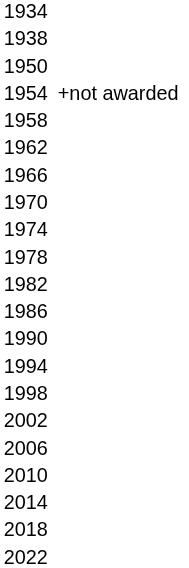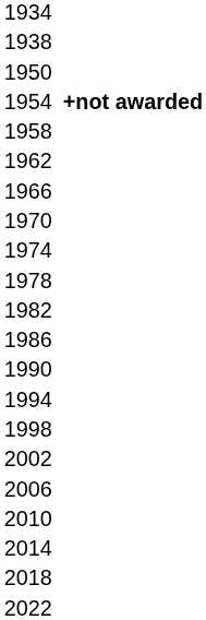1954 | column 2: normal -> bold
